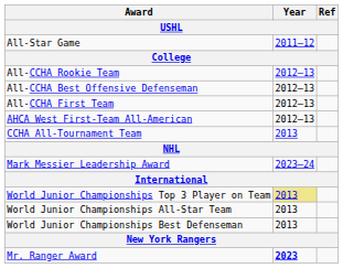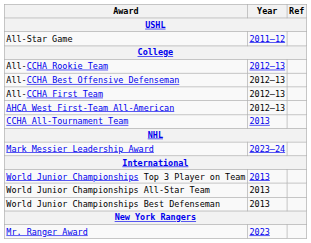World Junior Championships Top 3 Player on Team | Year: khaki background -> no background
Mr. Ranger Award | Year: bold -> normal
